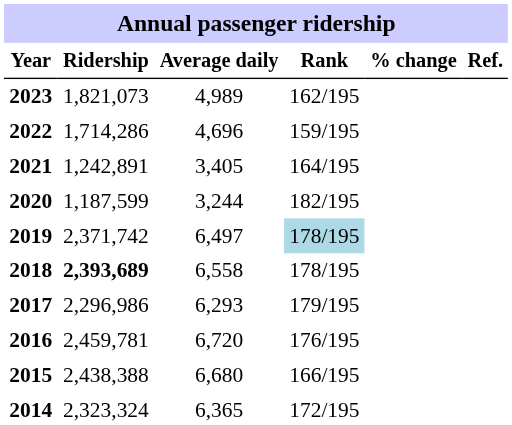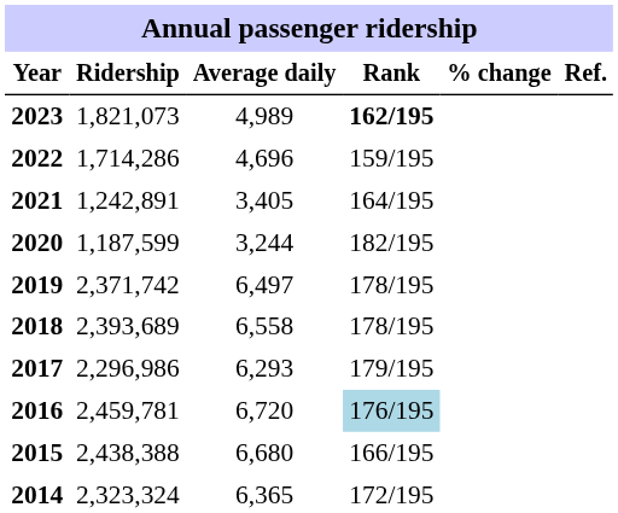2023 | Rank: normal -> bold
2019 | Rank: lightblue background -> no background
2018 | Ridership: bold -> normal
2016 | Rank: no background -> lightblue background
